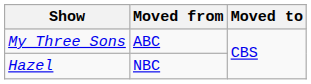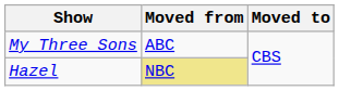Hazel | Moved from: no background -> khaki background
